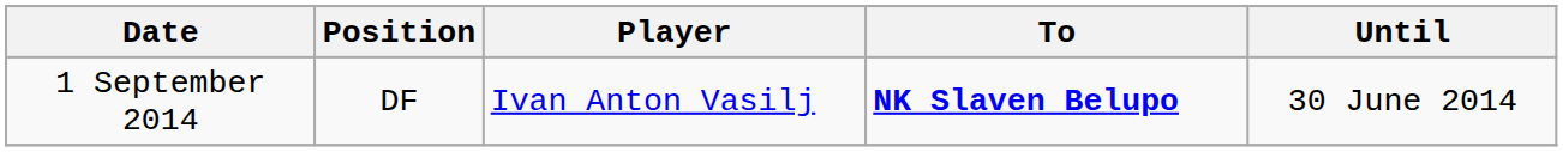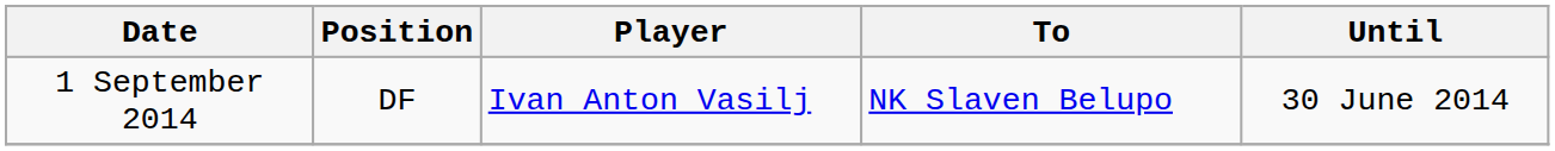1 September 2014 | To: bold -> normal
